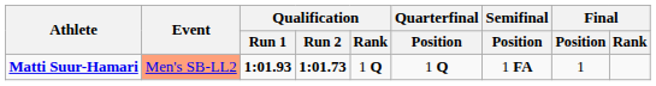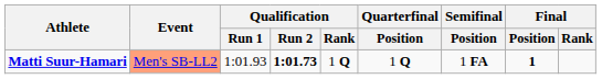Matti Suur-Hamari | Qualification / Run 1: bold -> normal
Matti Suur-Hamari | Final / Position: normal -> bold
